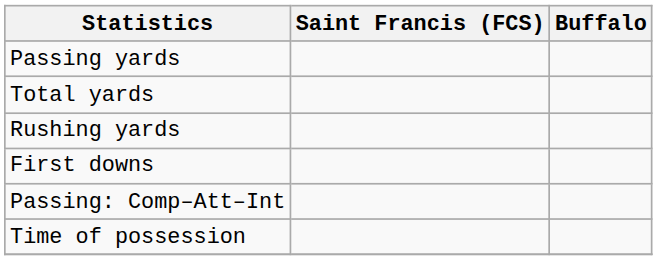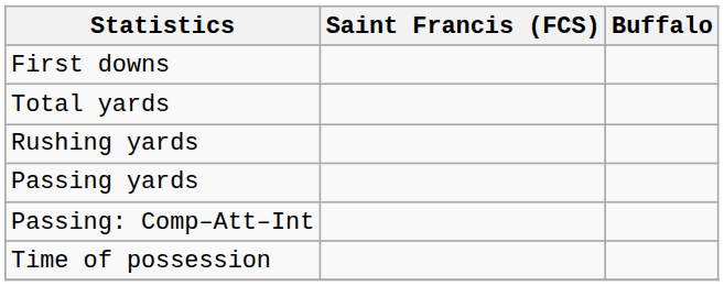rows swapped: First downs <-> Passing yards
